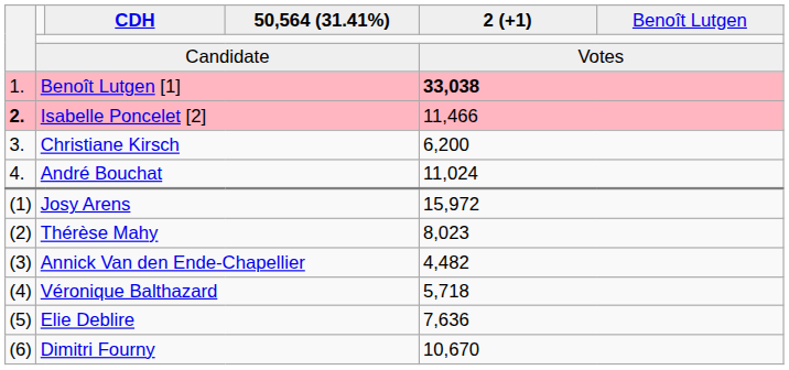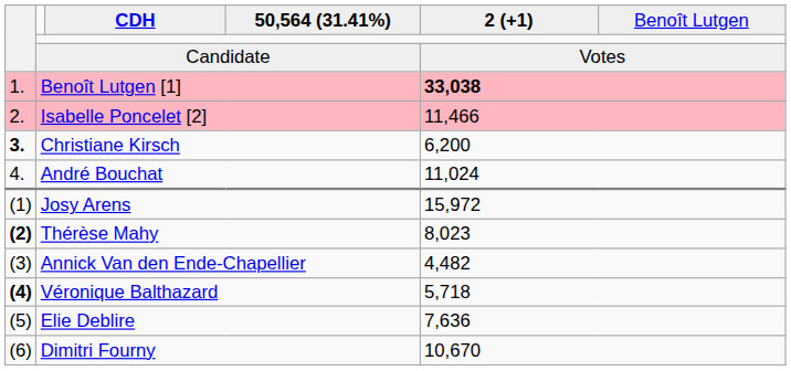Isabelle Poncelet [2] | column 1: bold -> normal
Christiane Kirsch | column 1: normal -> bold
Thérèse Mahy | column 1: normal -> bold
Véronique Balthazard | column 1: normal -> bold
